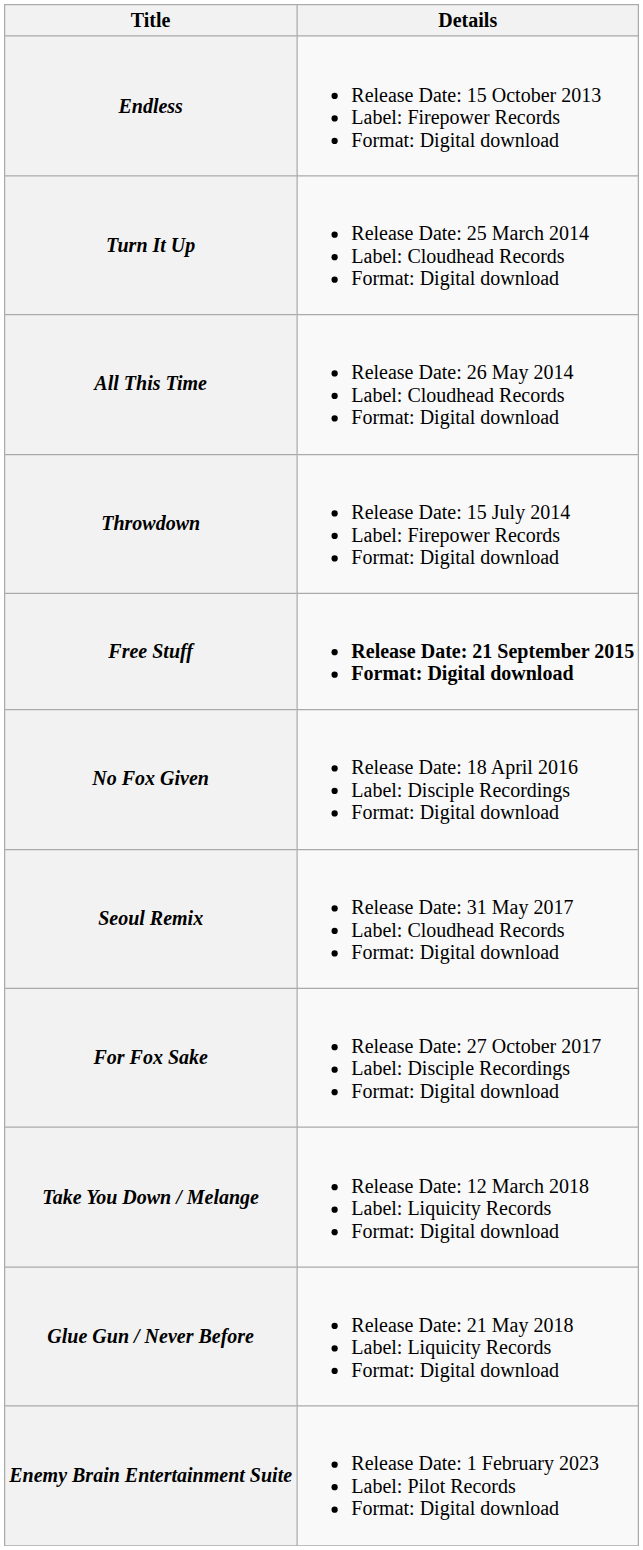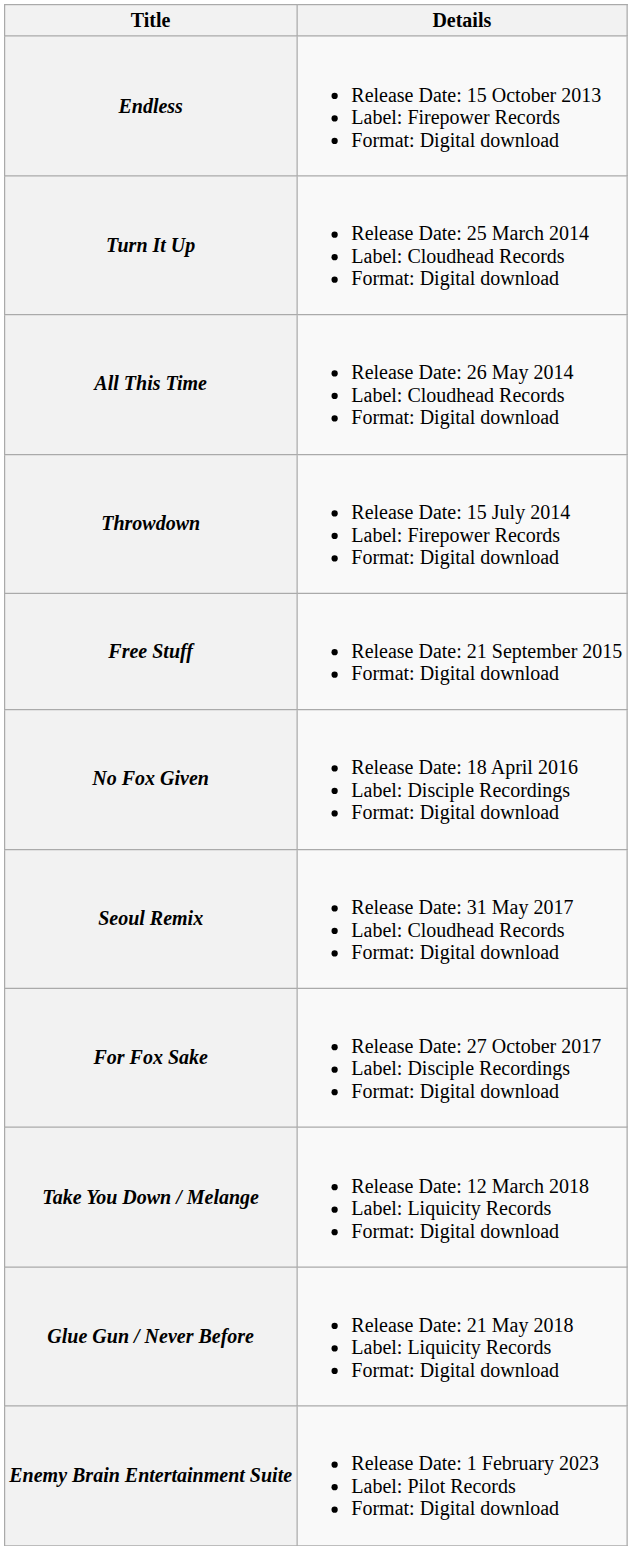Free Stuff | Details: bold -> normal
